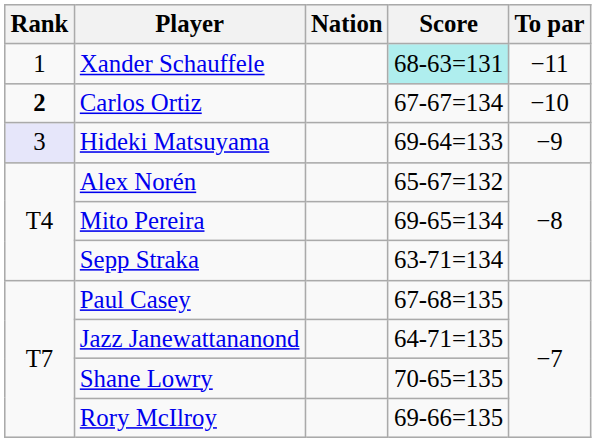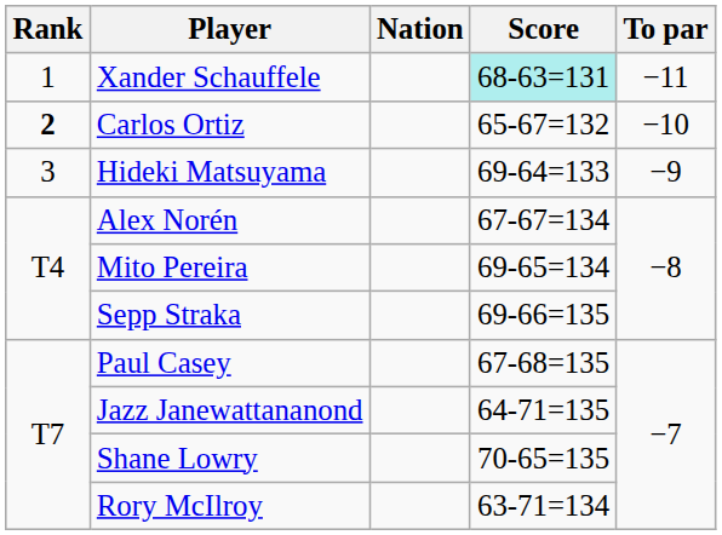Carlos Ortiz | Score: 67-67=134 -> 65-67=132
Hideki Matsuyama | Rank: lavender background -> no background
Alex Norén | Score: 65-67=132 -> 67-67=134
Sepp Straka | Score: 63-71=134 -> 69-66=135
Rory McIlroy | Score: 69-66=135 -> 63-71=134
